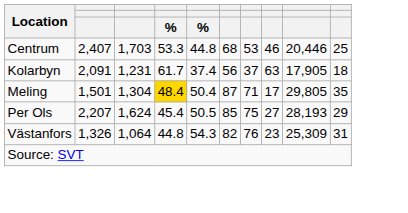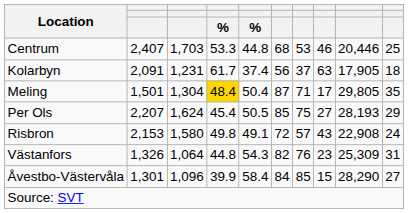+ row: Risbron | 2,153 | 1,580 | 49.8 | 49.1 | 72 | 57 | 43 | 22,908 | 24
+ row: Åvestbo-Västervåla | 1,301 | 1,096 | 39.9 | 58.4 | 84 | 85 | 15 | 28,290 | 27
